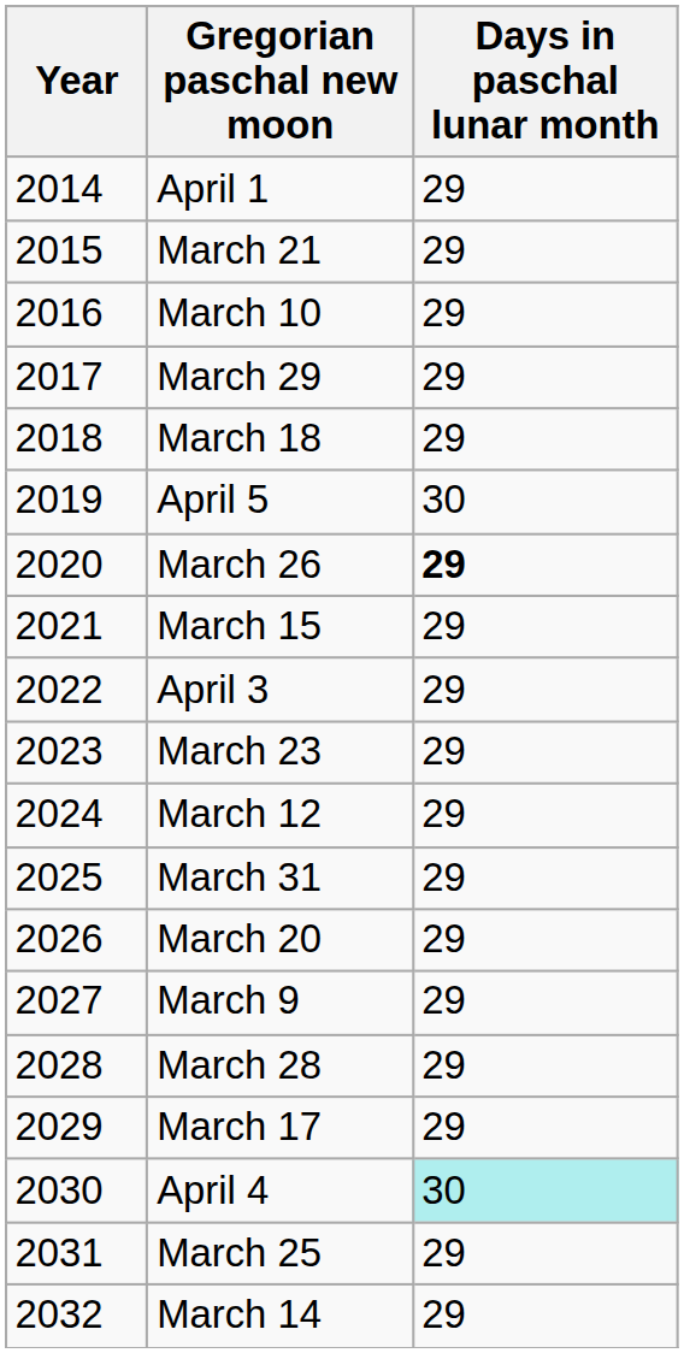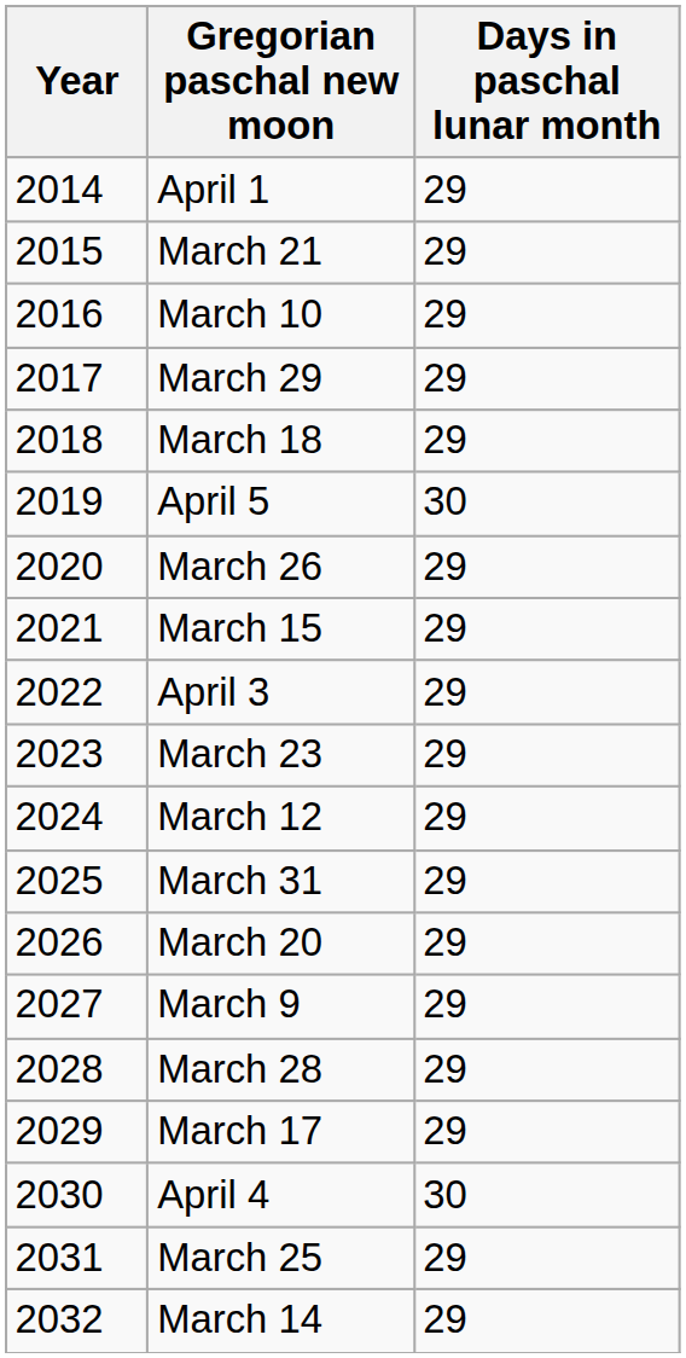March 26 | Days in paschal lunar month: bold -> normal
April 4 | Days in paschal lunar month: paleturquoise background -> no background
